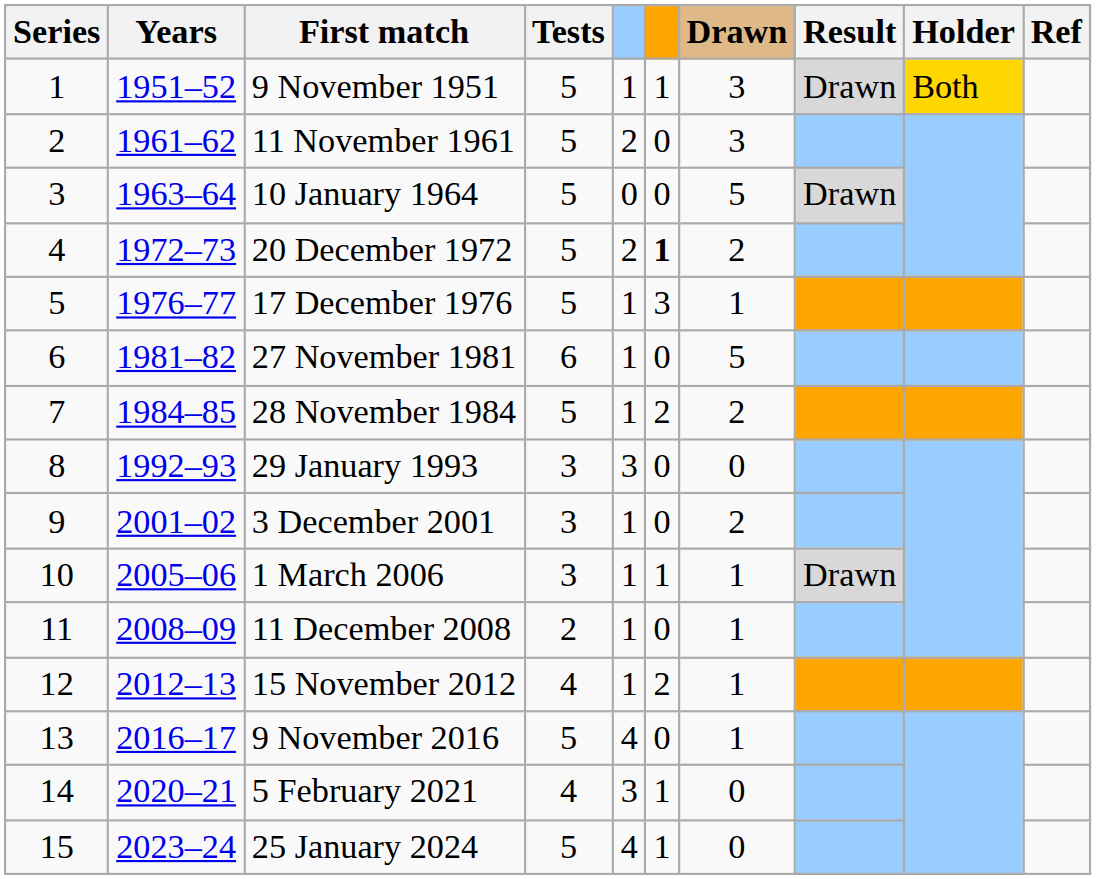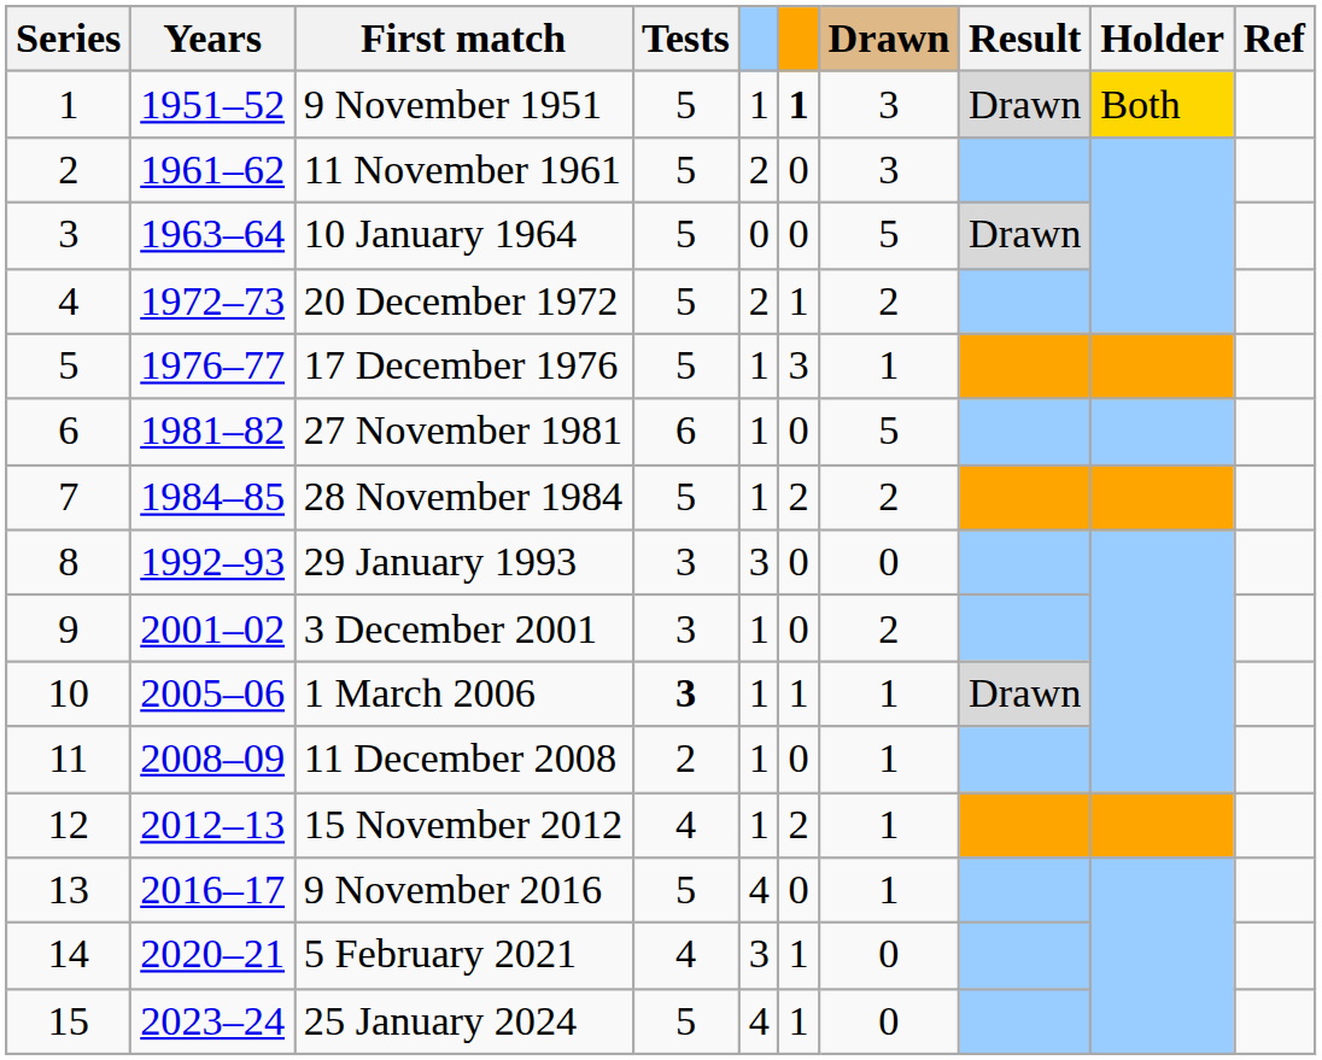9 November 1951 | column 6: normal -> bold
20 December 1972 | column 6: bold -> normal
1 March 2006 | Tests: normal -> bold
